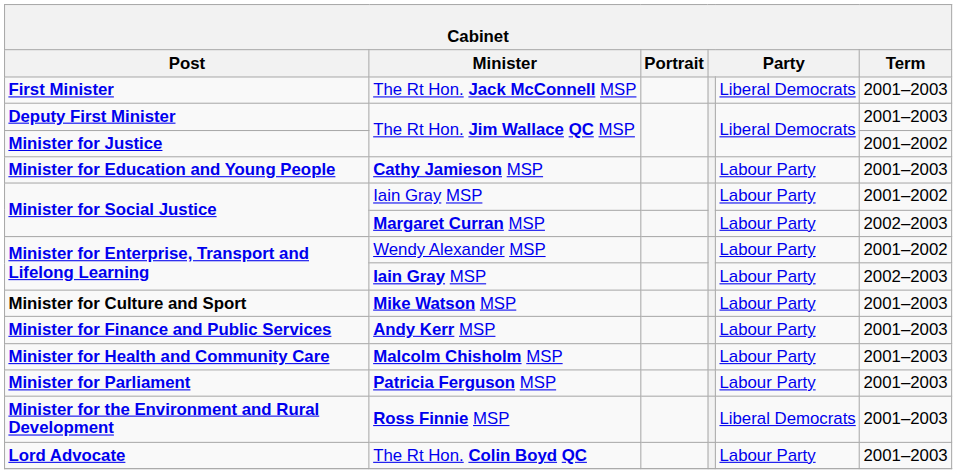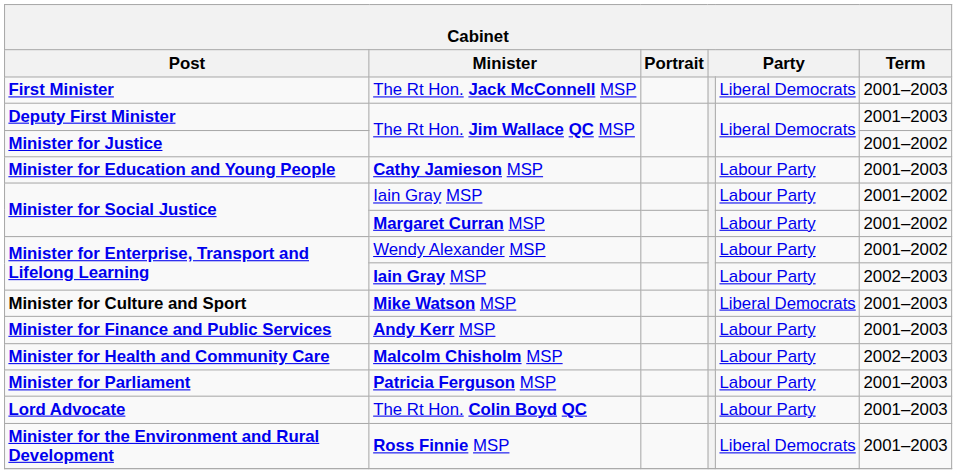Minister for Social Justice / Margaret Curran MSP | Term: 2002–2003 -> 2001–2002
Minister for Culture and Sport | column 5: Labour Party -> Liberal Democrats
Minister for Health and Community Care | Term: 2001–2003 -> 2002–2003
rows swapped: Minister for the Environment and Rural Development <-> Lord Advocate
